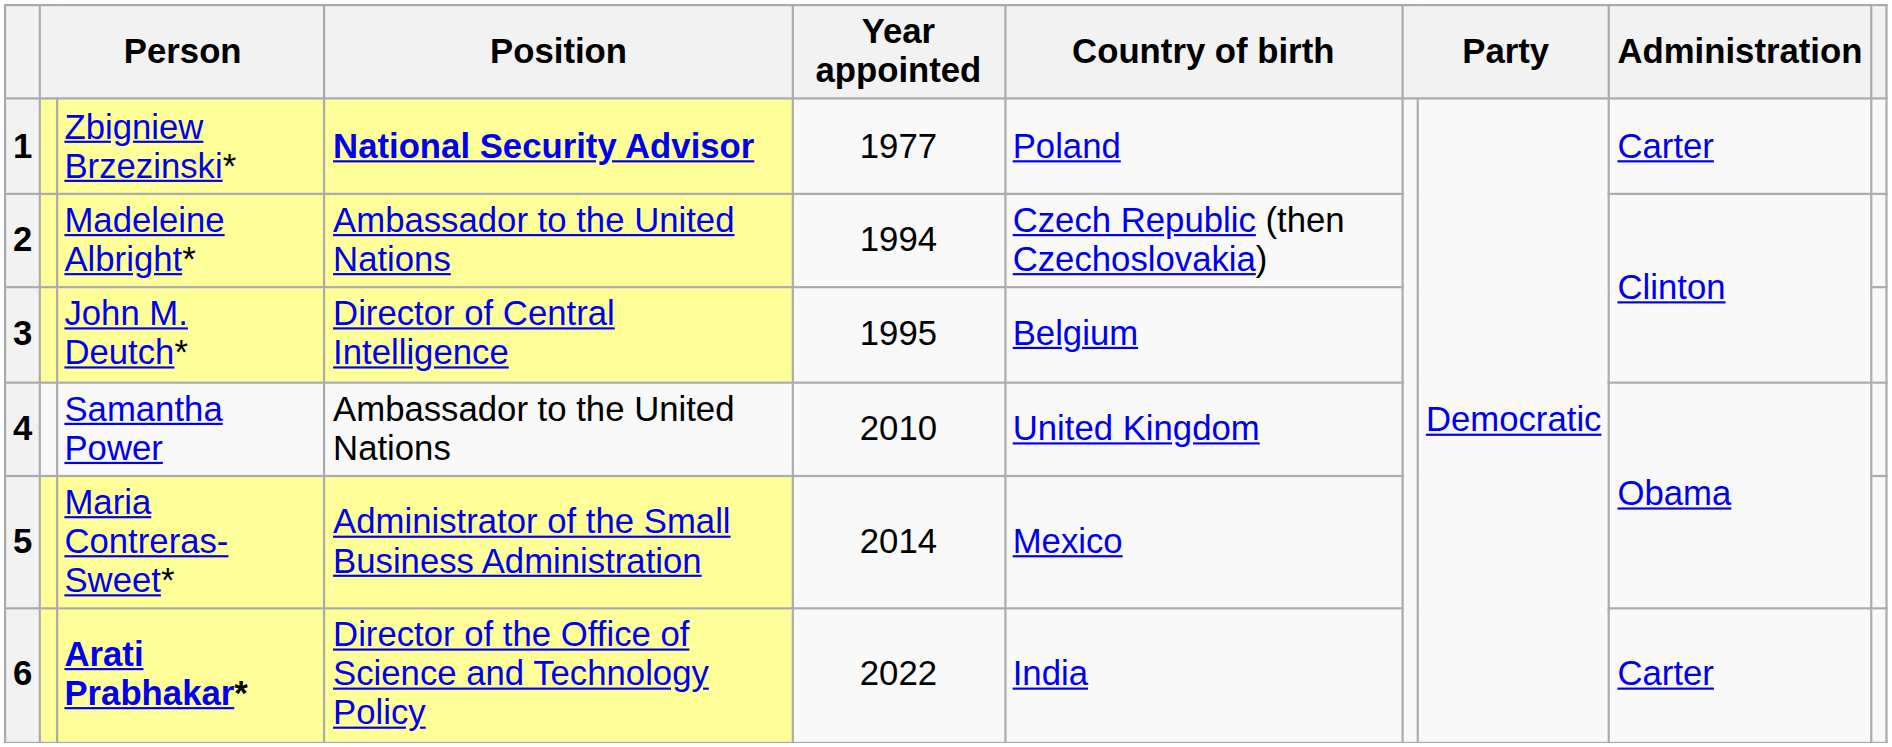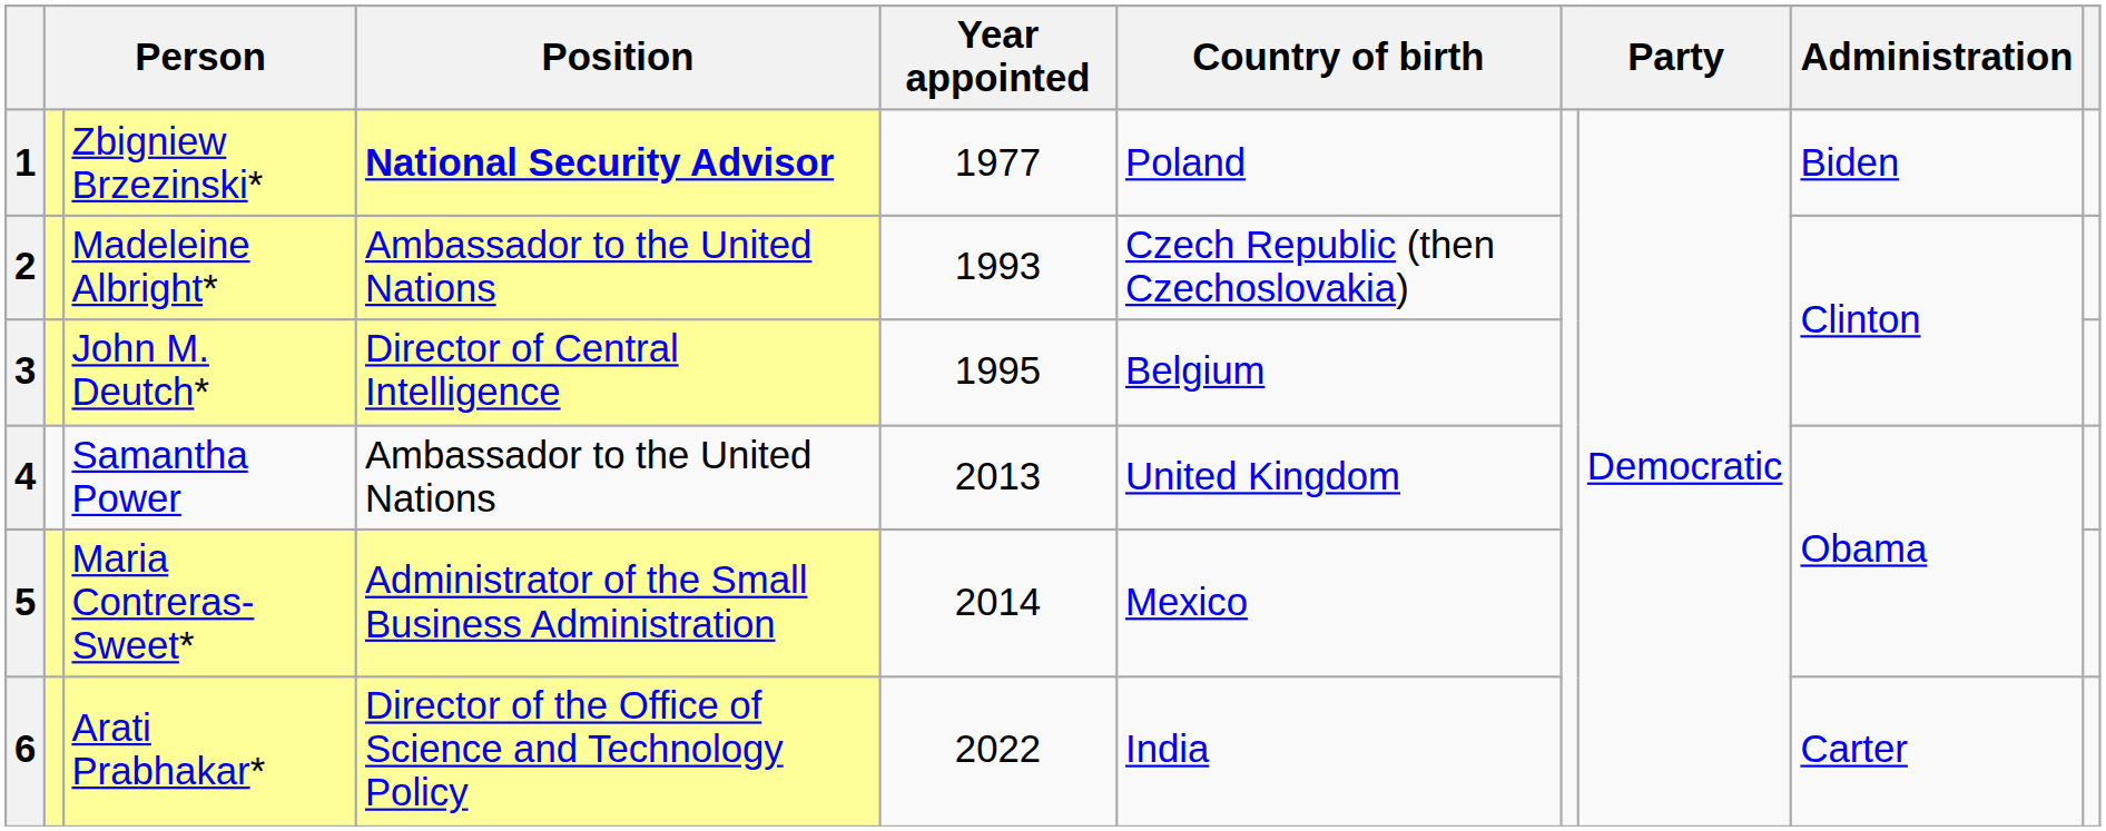1 | Administration: Carter -> Biden
2 | Year appointed: 1994 -> 1993
4 | Year appointed: 2010 -> 2013
6 | column 3: bold -> normal
